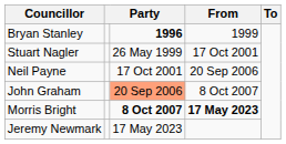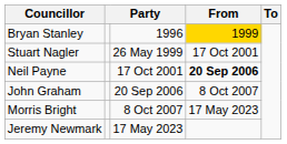Bryan Stanley | column 3: bold -> normal
Bryan Stanley | From: no background -> gold background
Neil Payne | From: normal -> bold
John Graham | column 3: lightsalmon background -> no background
Morris Bright | column 3: bold -> normal
Morris Bright | From: bold -> normal
